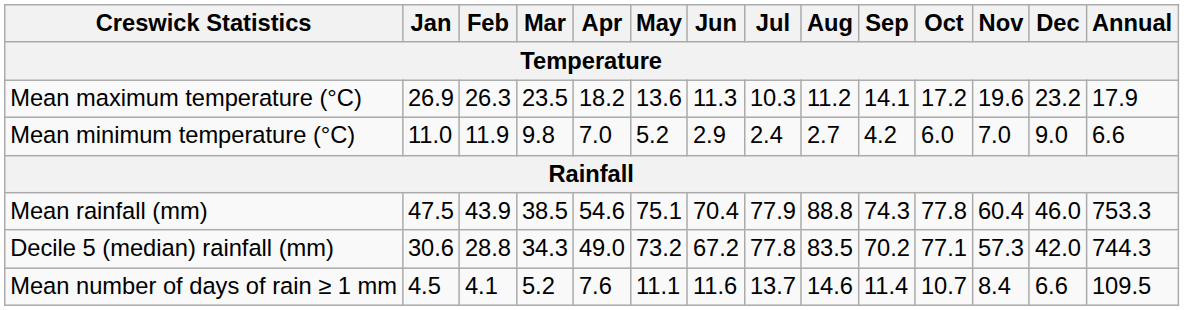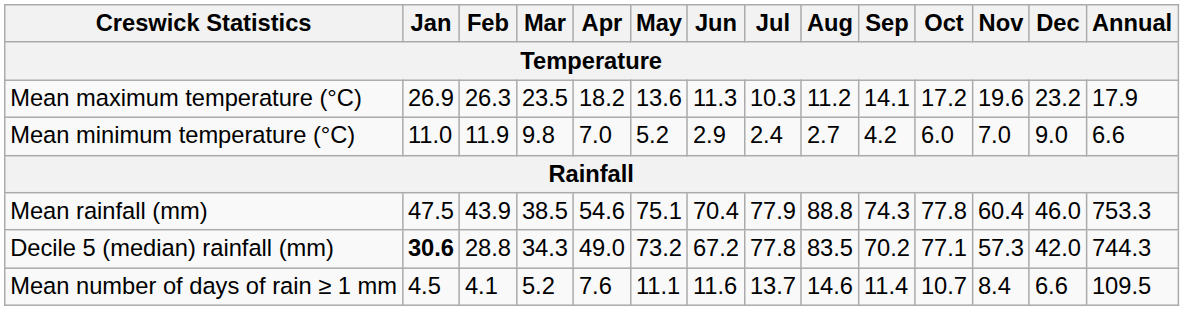Decile 5 (median) rainfall (mm) | Jan: normal -> bold
